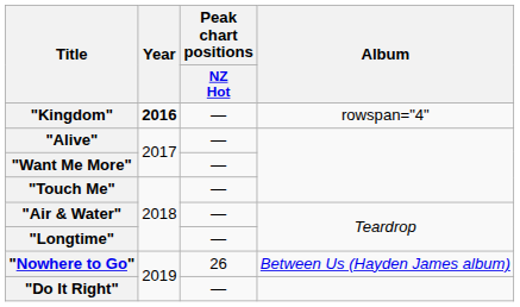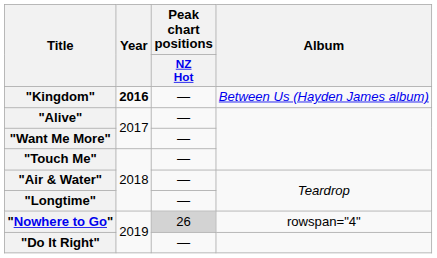"Kingdom" | Album: rowspan="4" -> Between Us (Hayden James album)
"Nowhere to Go" | Peak chart positions / NZ Hot: no background -> lightgrey background
"Nowhere to Go" | Album: Between Us (Hayden James album) -> rowspan="4"
